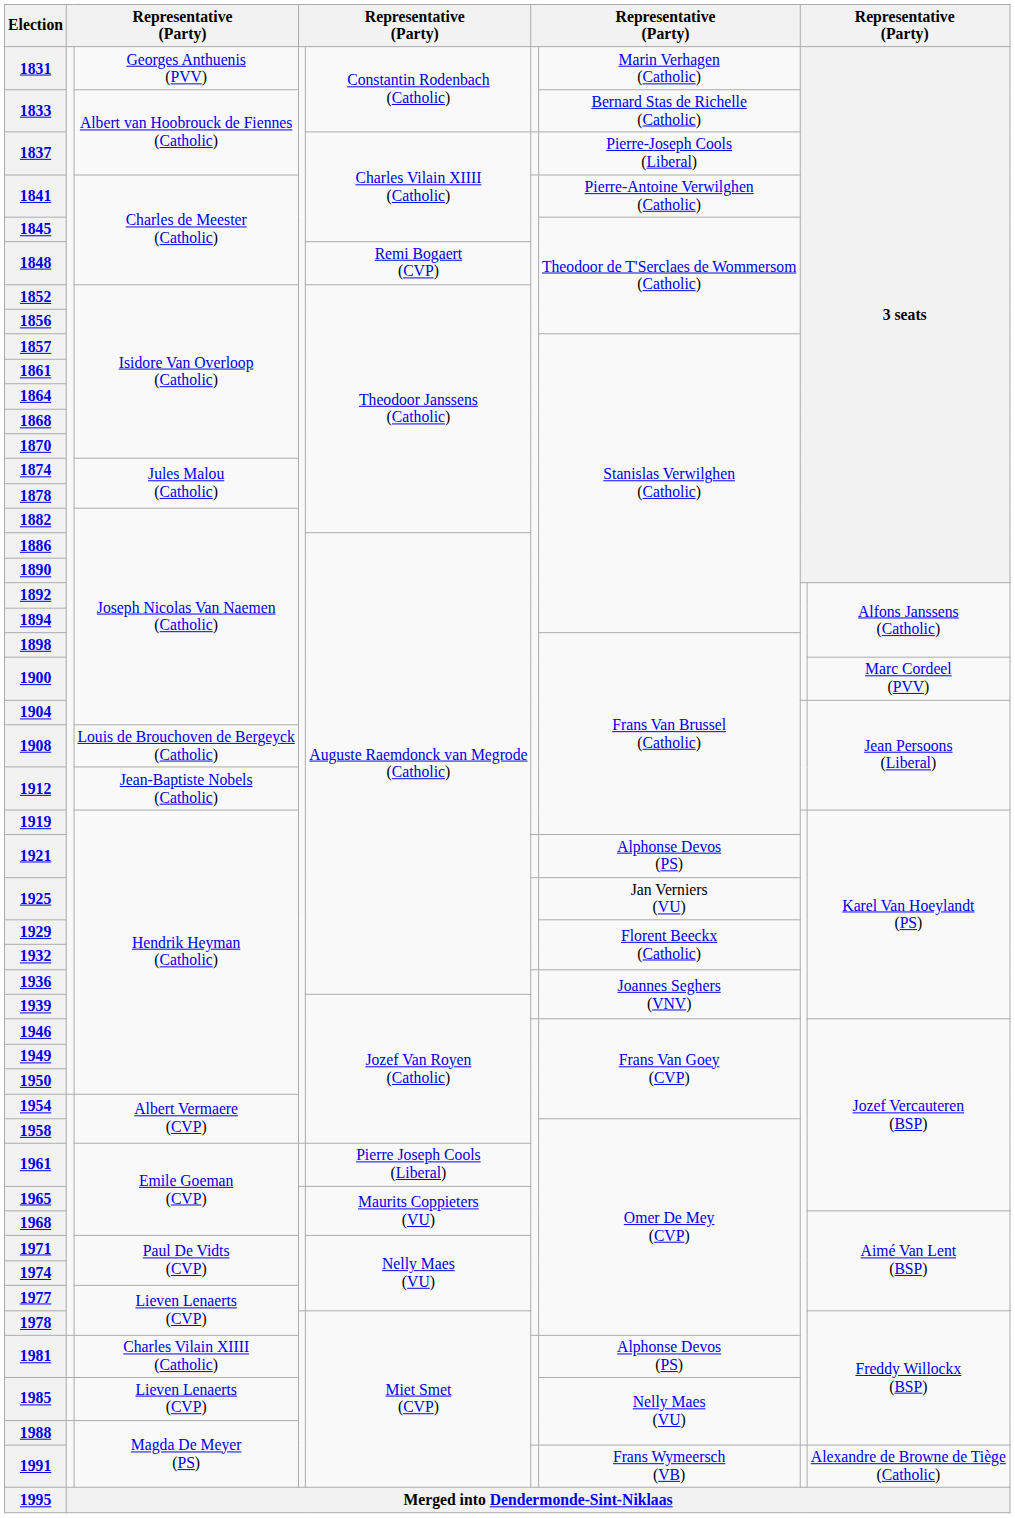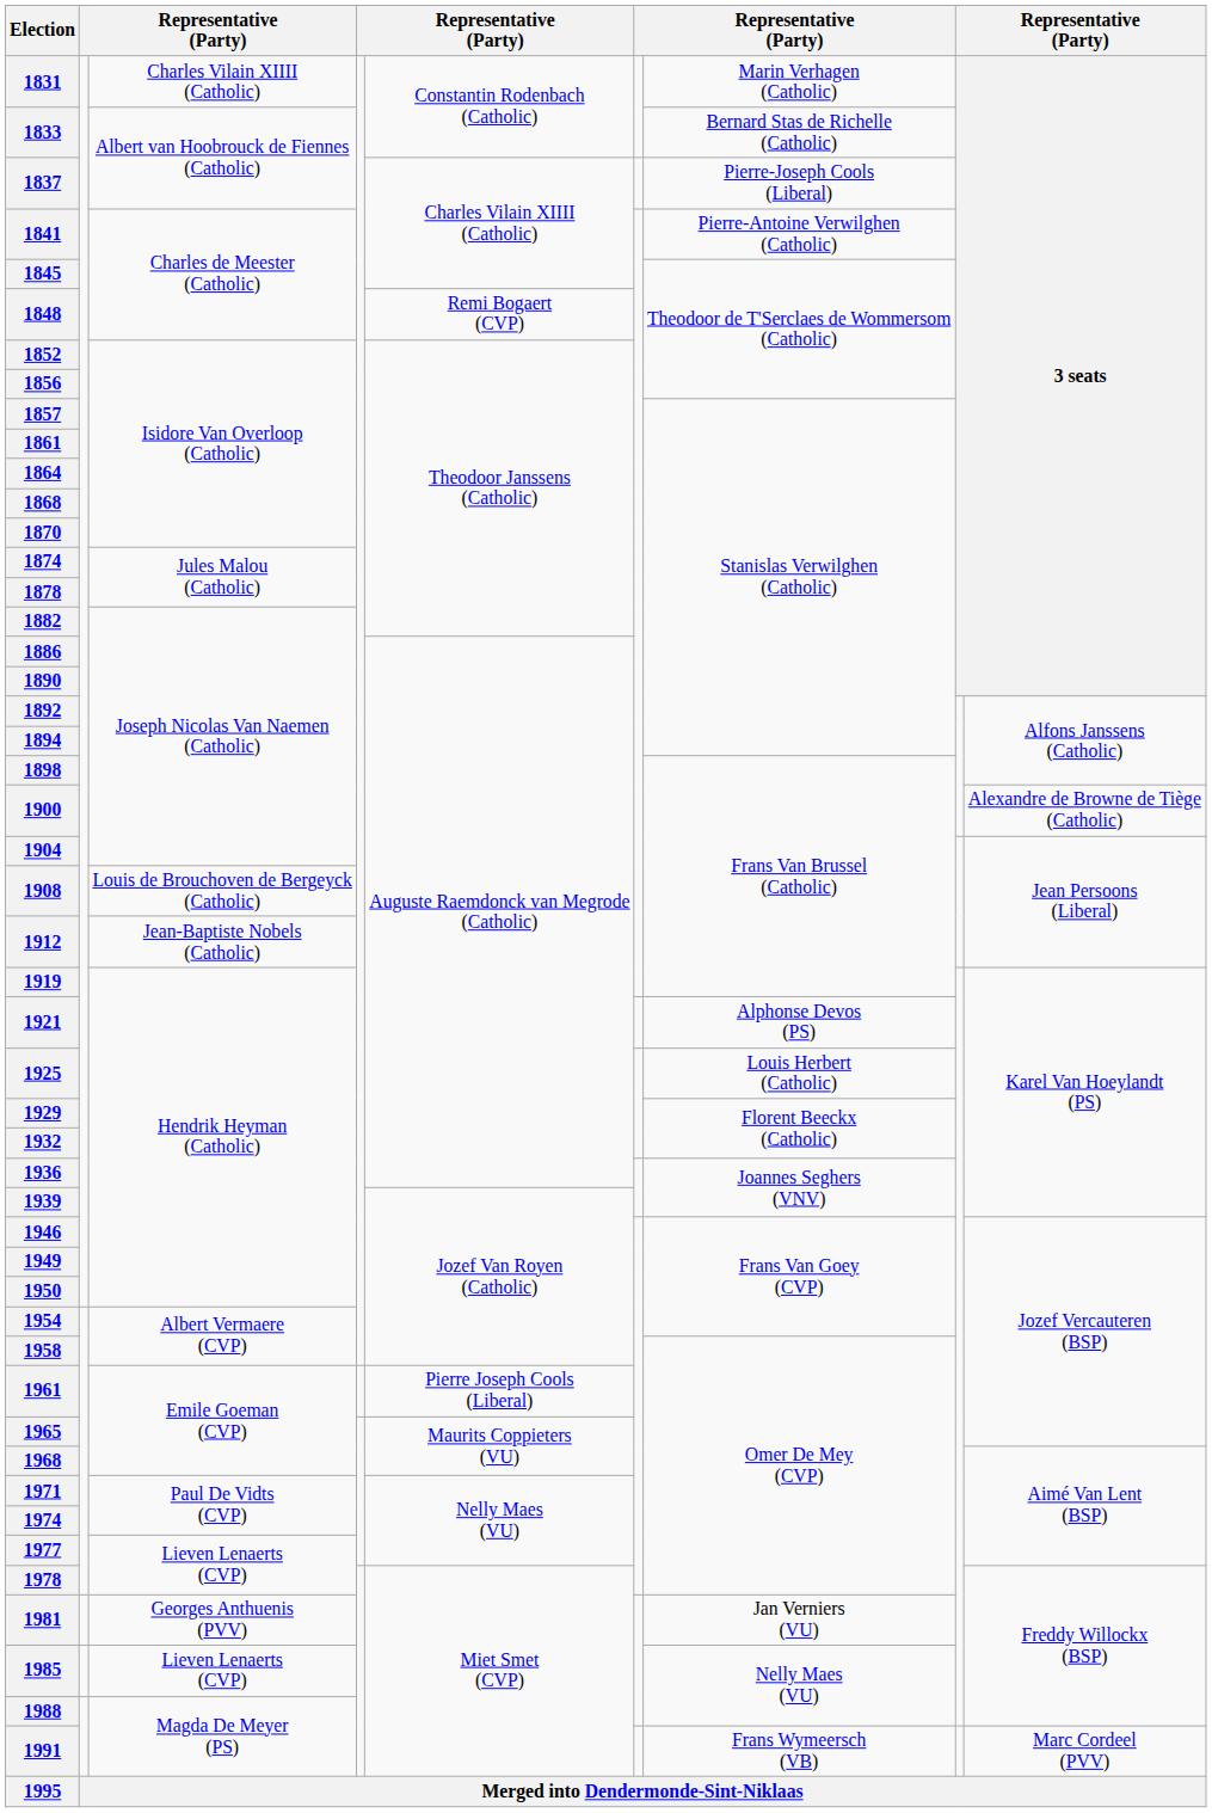1831 | column 3: Georges Anthuenis (PVV) -> Charles Vilain XIIII (Catholic)
1900 | column 9: Marc Cordeel (PVV) -> Alexandre de Browne de Tiège (Catholic)
1925 | column 7: Jan Verniers (VU) -> Louis Herbert (Catholic)
1981 | column 3: Charles Vilain XIIII (Catholic) -> Georges Anthuenis (PVV)
1981 | column 7: Alphonse Devos (PS) -> Jan Verniers (VU)
1991 | column 9: Alexandre de Browne de Tiège (Catholic) -> Marc Cordeel (PVV)
